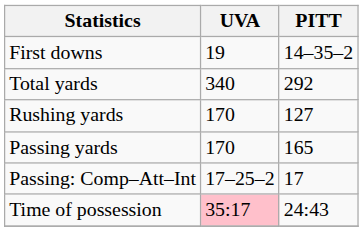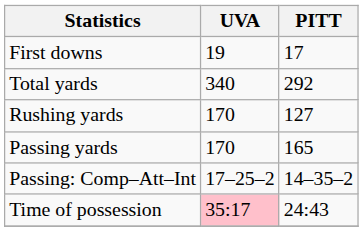First downs | PITT: 14–35–2 -> 17
Passing: Comp–Att–Int | PITT: 17 -> 14–35–2
